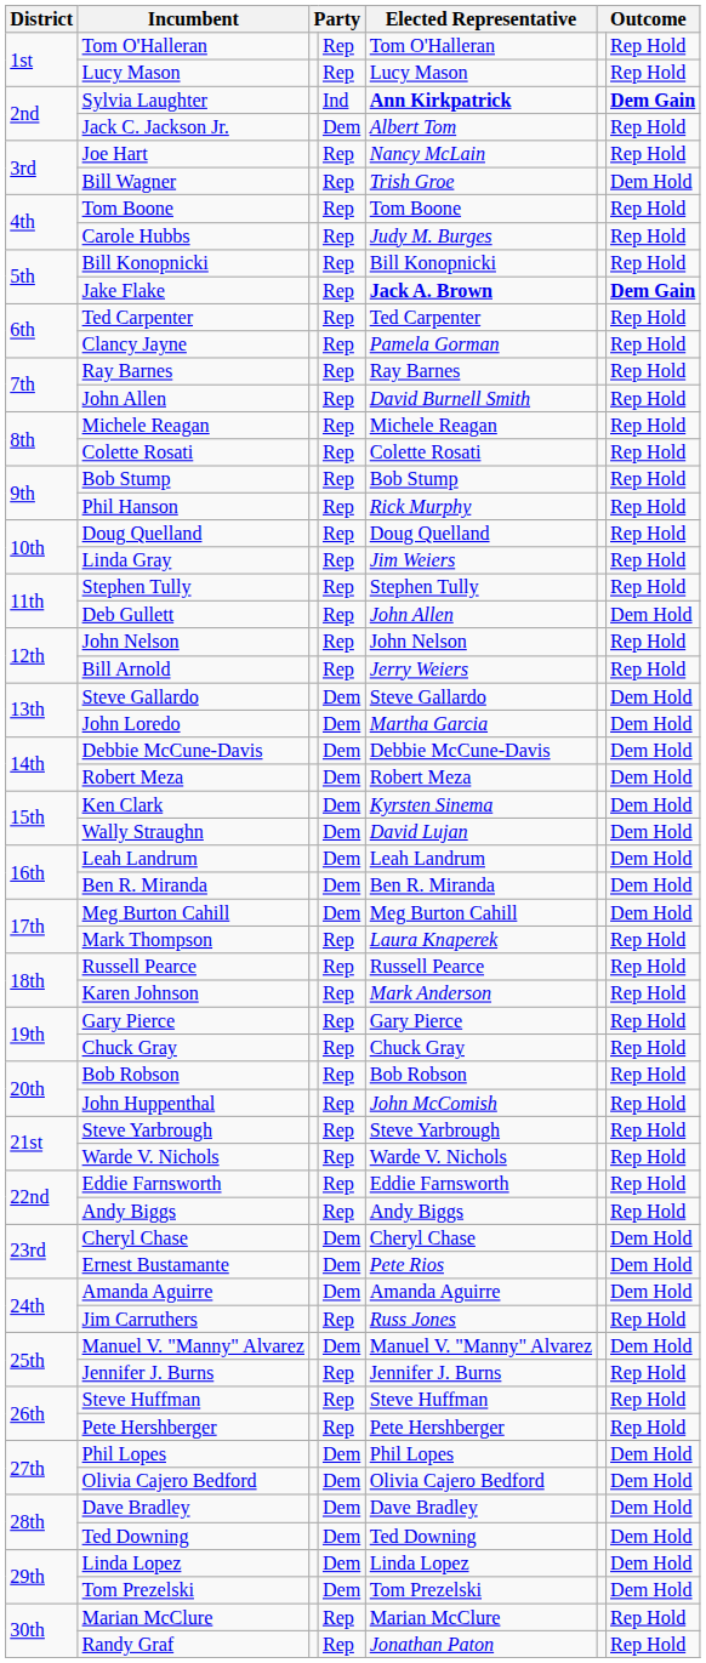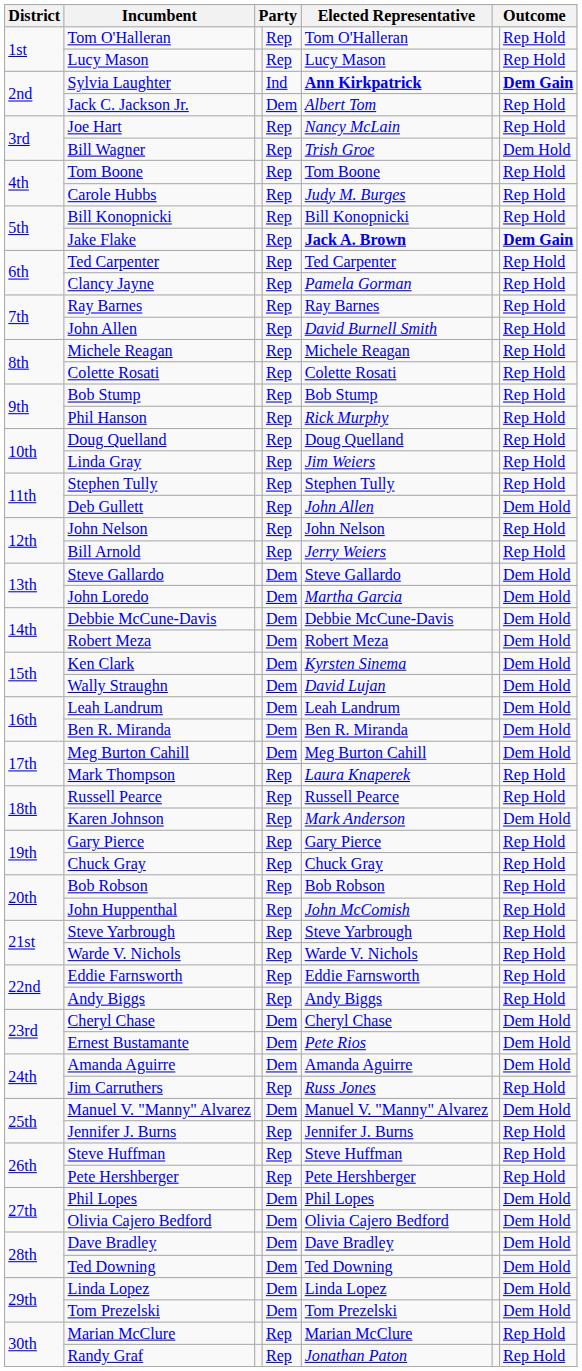Karen Johnson | column 7: Rep Hold -> Dem Hold
